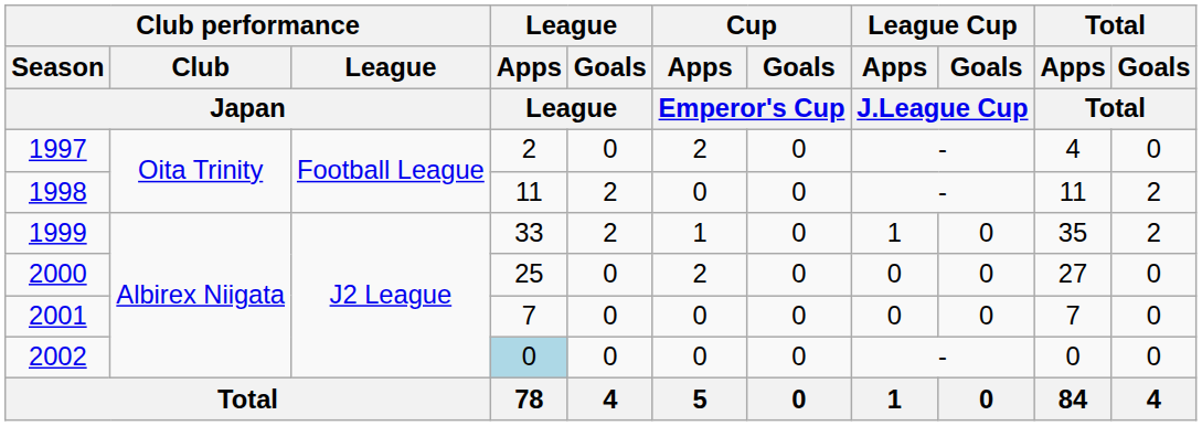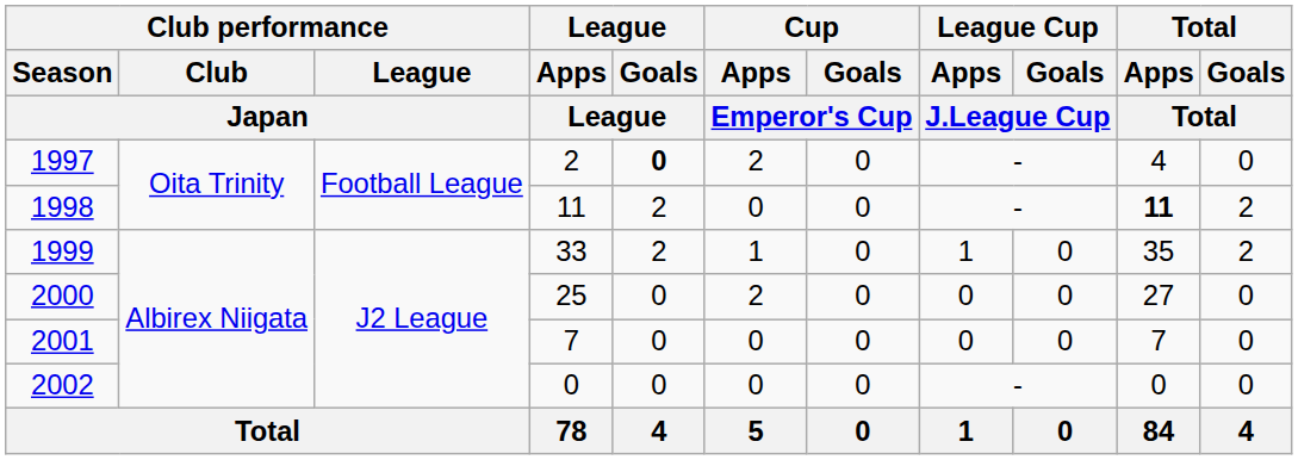1997 | League / Goals / League: normal -> bold
1998 | Total / Apps / Total: normal -> bold
2002 | League / Apps / League: lightblue background -> no background
